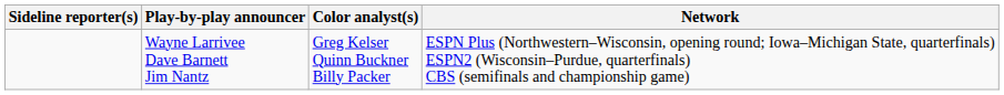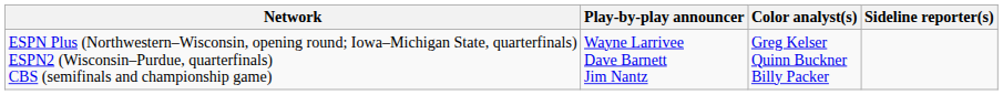columns swapped: Network <-> Sideline reporter(s)
